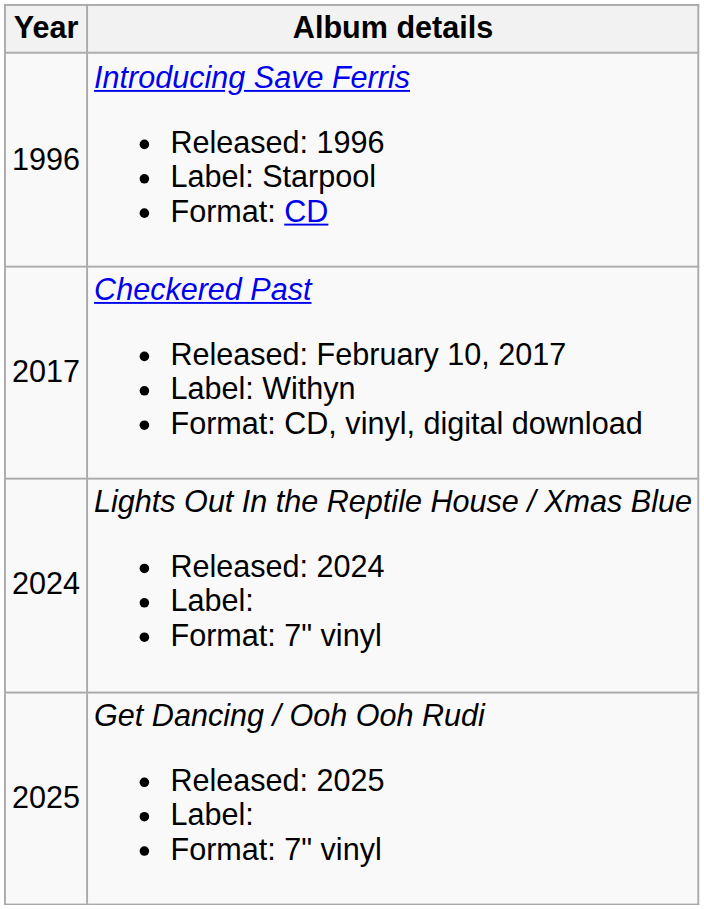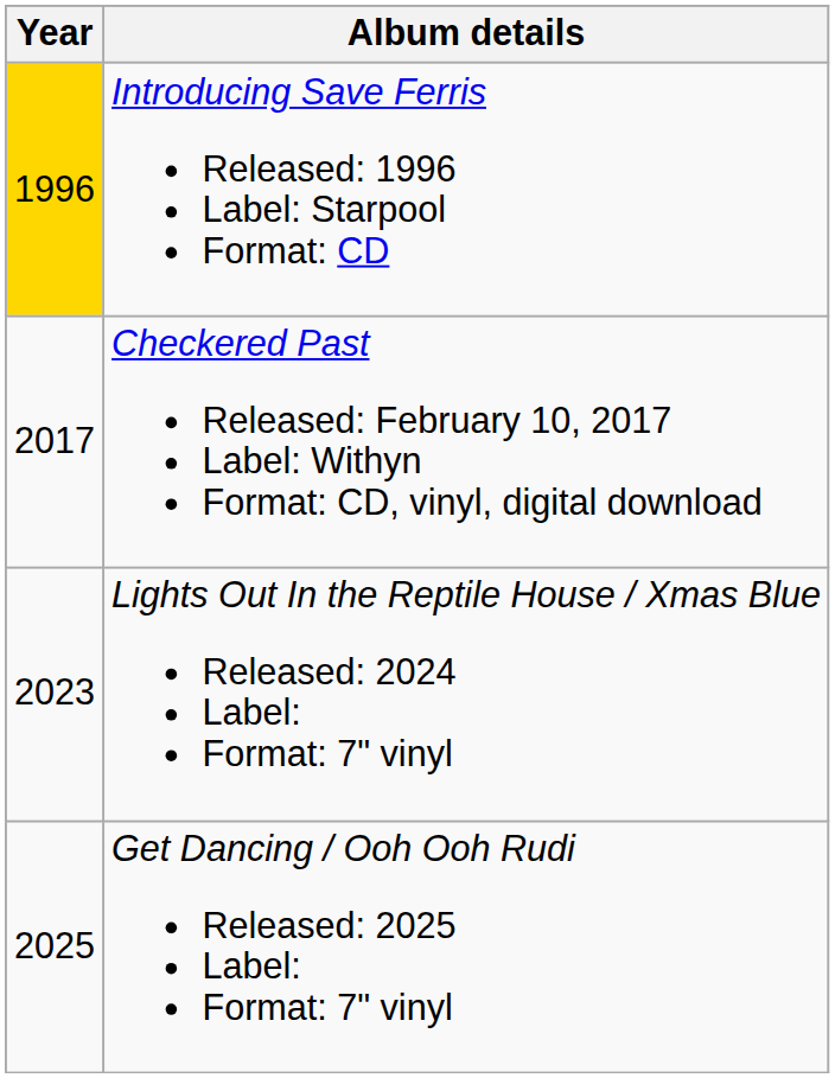row 2 | Year: no background -> gold background
row 4 | Year: 2024 -> 2023
